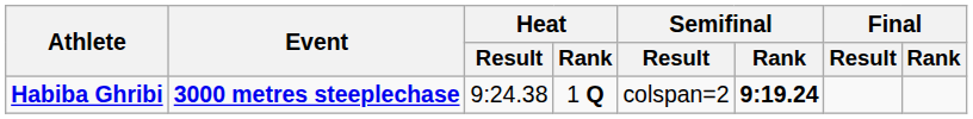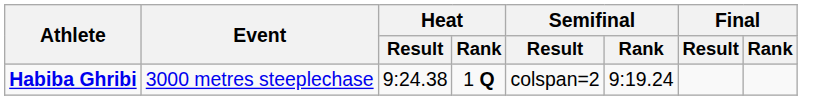Habiba Ghribi | Event: bold -> normal
Habiba Ghribi | Semifinal / Rank: bold -> normal
